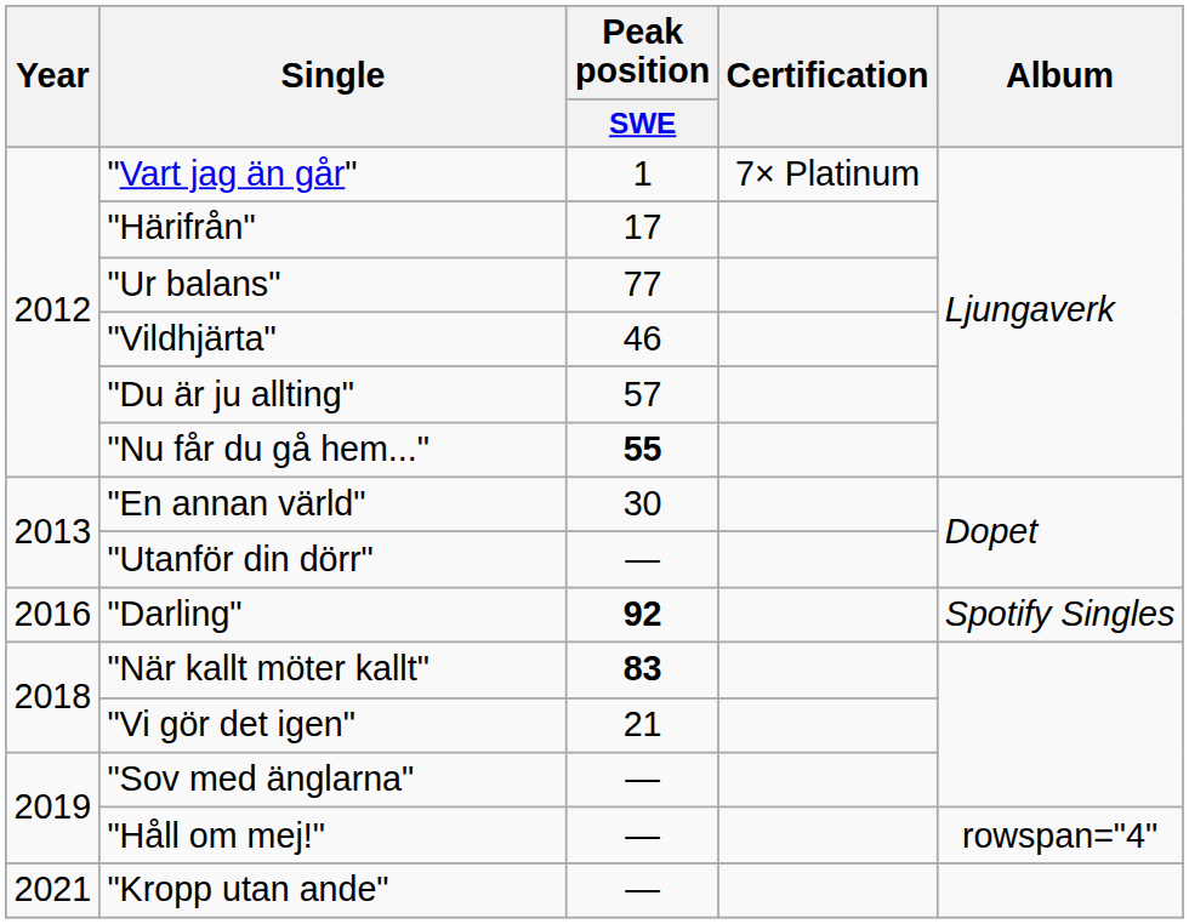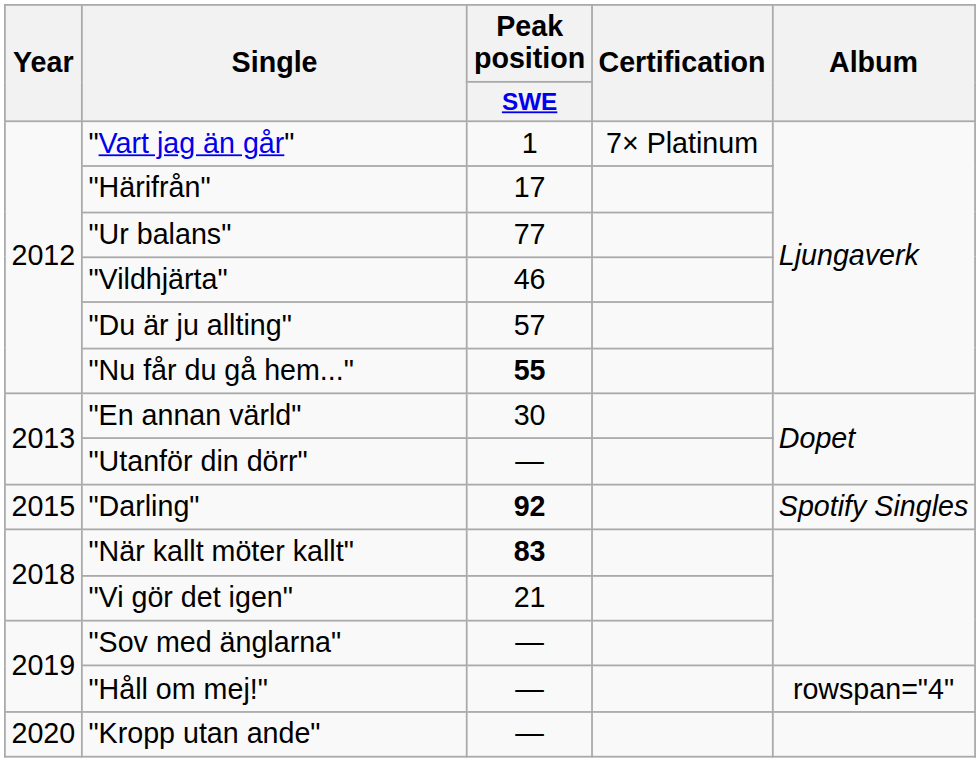"Darling" | Year: 2016 -> 2015
"Kropp utan ande" | Year: 2021 -> 2020
